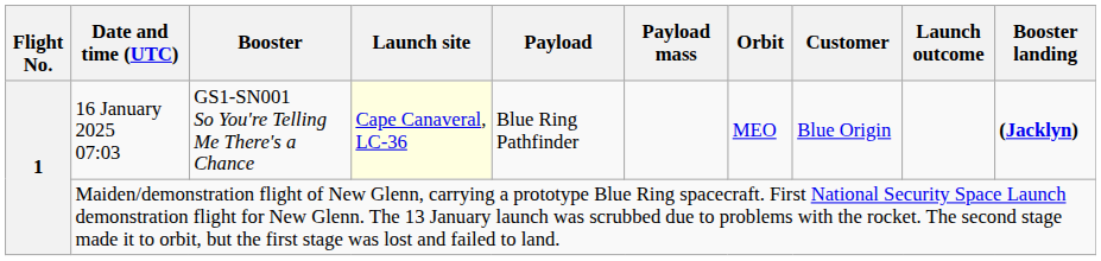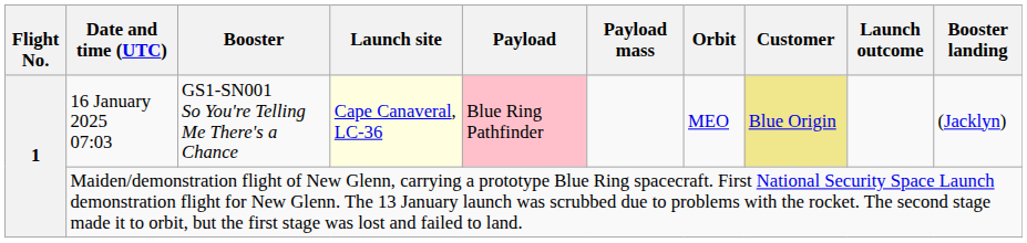16 January 2025 07:03 | Payload: no background -> pink background
16 January 2025 07:03 | Customer: no background -> khaki background
16 January 2025 07:03 | Booster landing: bold -> normal
